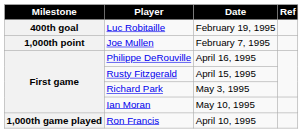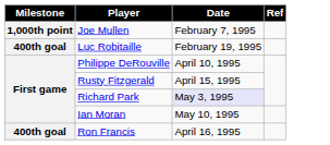rows swapped: Joe Mullen <-> Luc Robitaille
Philippe DeRouville | Date: April 16, 1995 -> April 10, 1995
Richard Park | Date: no background -> lavender background
Ron Francis | Milestone: 1,000th game played -> 400th goal
Ron Francis | Date: April 10, 1995 -> April 16, 1995
